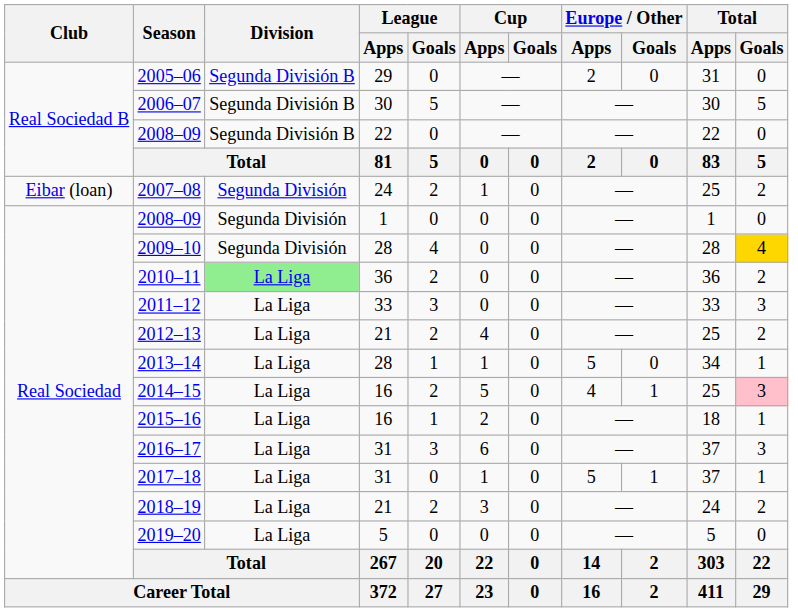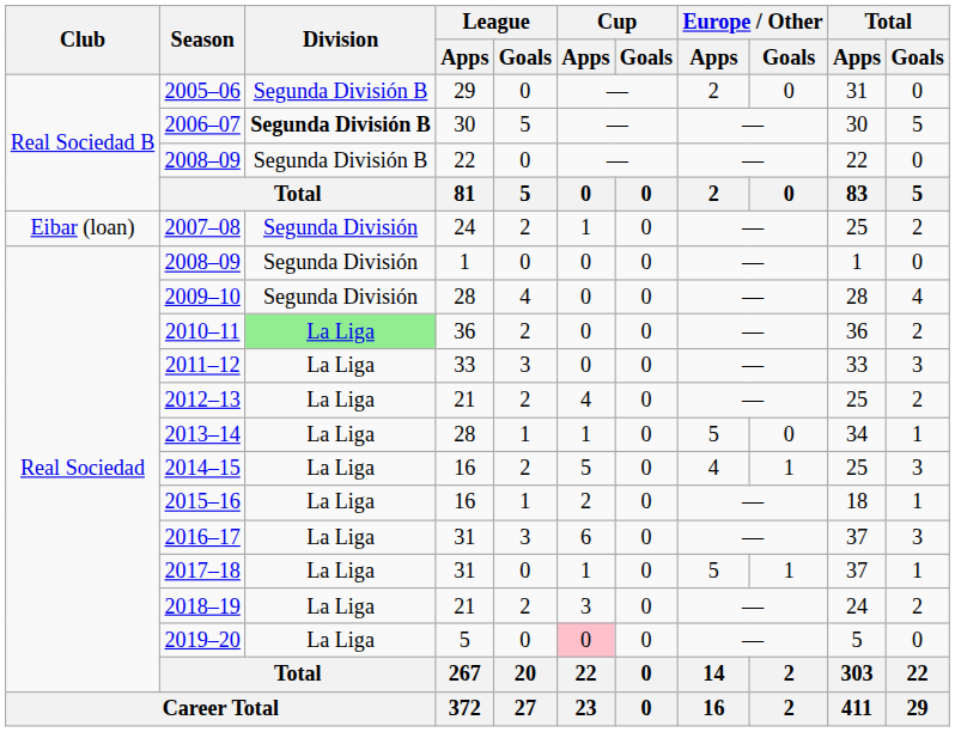2006–07 | Division: normal -> bold
2009–10 | Total / Goals: gold background -> no background
2014–15 | Total / Goals: pink background -> no background
2019–20 | Cup / Apps: no background -> pink background
